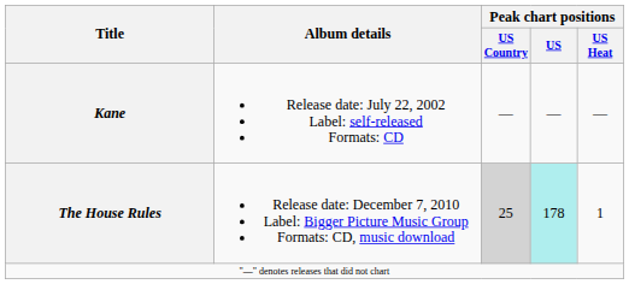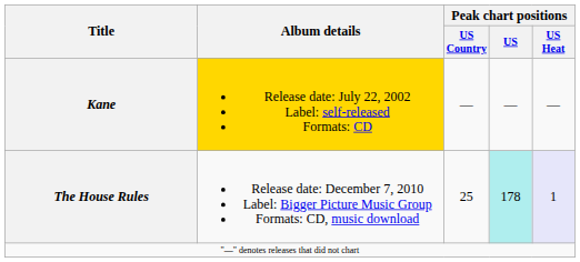Kane | Album details: no background -> gold background
The House Rules | Peak chart positions / US Country: lightgrey background -> no background
The House Rules | Peak chart positions / US Heat: no background -> lavender background
